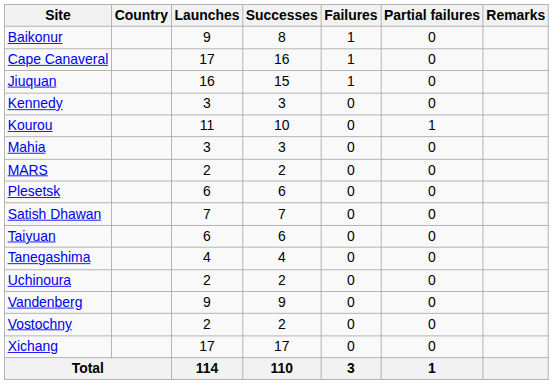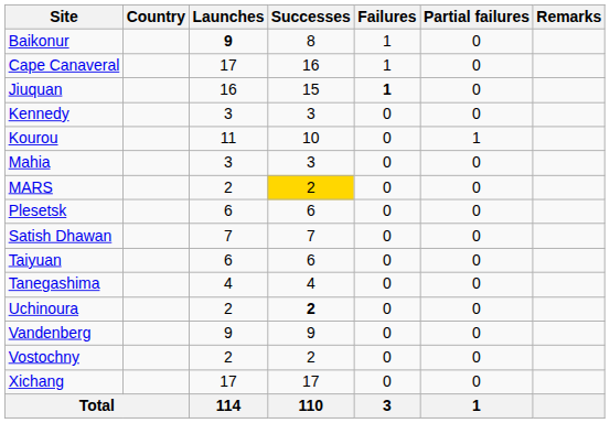Baikonur | Launches: normal -> bold
Jiuquan | Failures: normal -> bold
MARS | Successes: no background -> gold background
Uchinoura | Successes: normal -> bold
